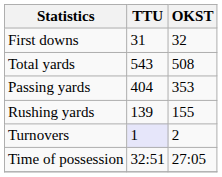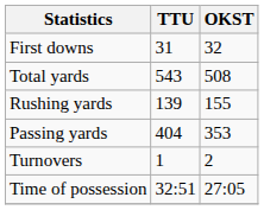rows swapped: Rushing yards <-> Passing yards
Turnovers | TTU: lavender background -> no background
